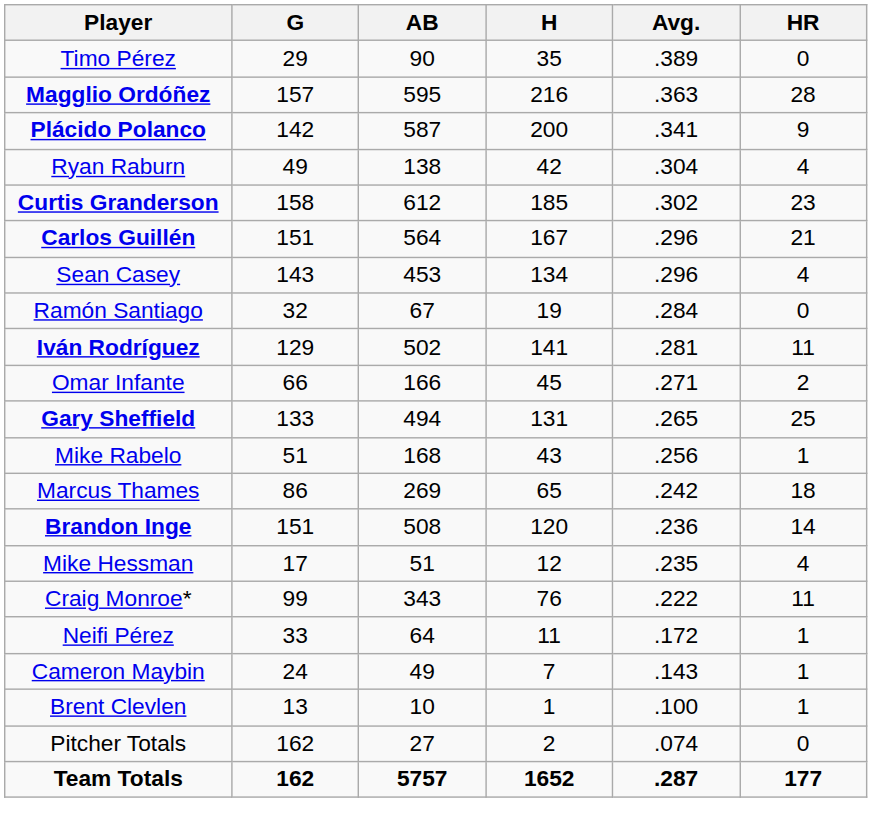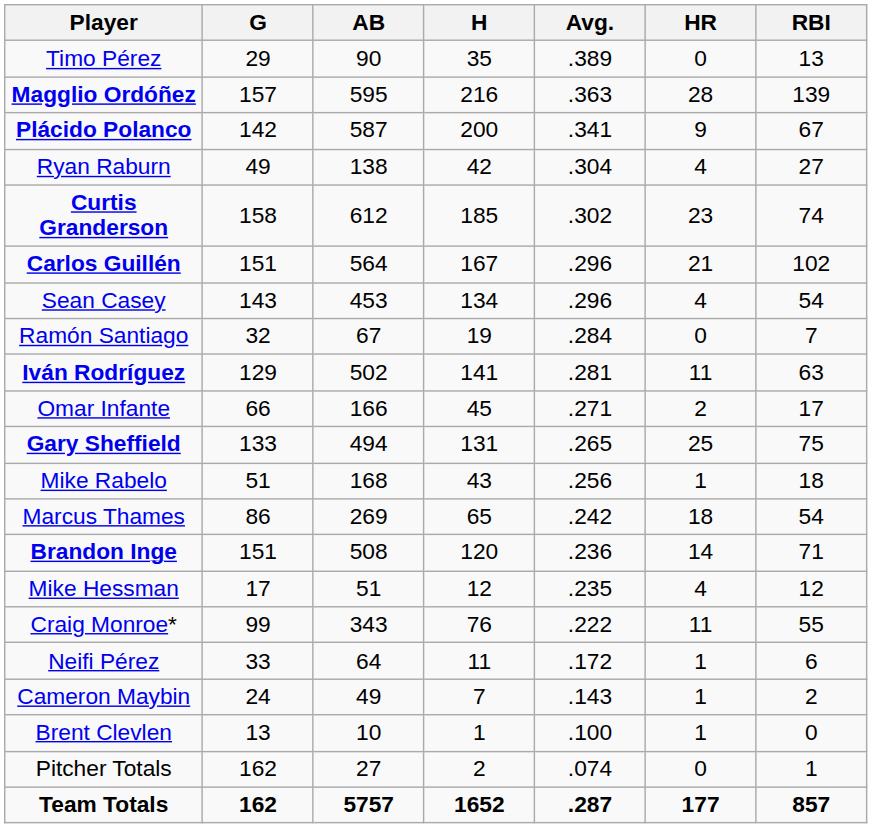+ column: RBI | 13 | 139 | 67 | 27 | 74 | 102 | 54 | 7 | 63 | 17 | 75 | 18 | 54 | 71 | 12 | 55 | 6 | 2 | 0 | 1 | 857
